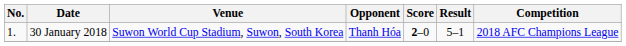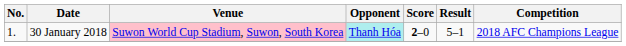30 January 2018 | Venue: no background -> pink background
30 January 2018 | Opponent: no background -> paleturquoise background
